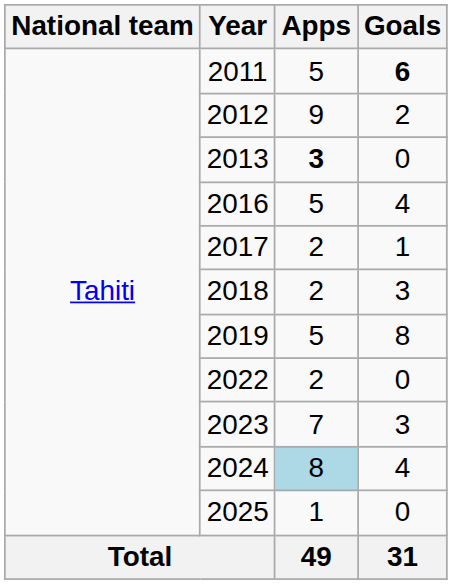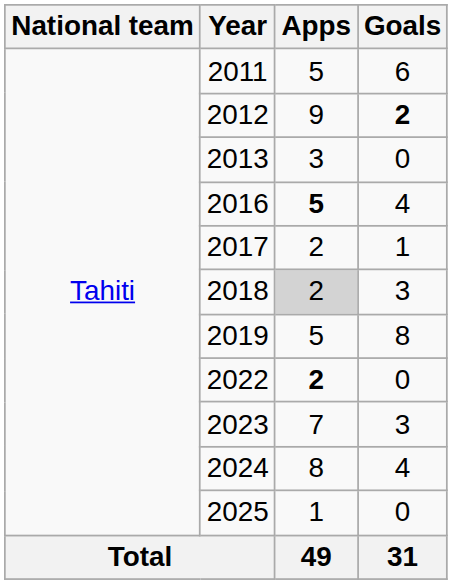2011 | Goals: bold -> normal
2012 | Goals: normal -> bold
2013 | Apps: bold -> normal
2016 | Apps: normal -> bold
2018 | Apps: no background -> lightgrey background
2022 | Apps: normal -> bold
2024 | Apps: lightblue background -> no background
